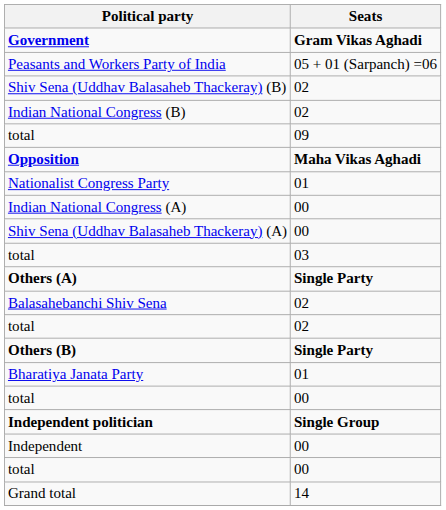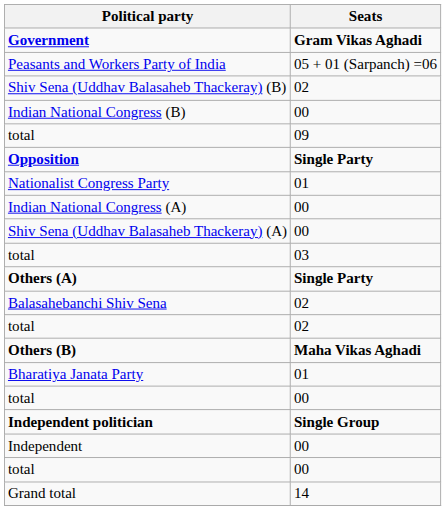row 5 | Seats: 02 -> 00
row 7 | Seats: Maha Vikas Aghadi -> Single Party
row 15 | Seats: Single Party -> Maha Vikas Aghadi
